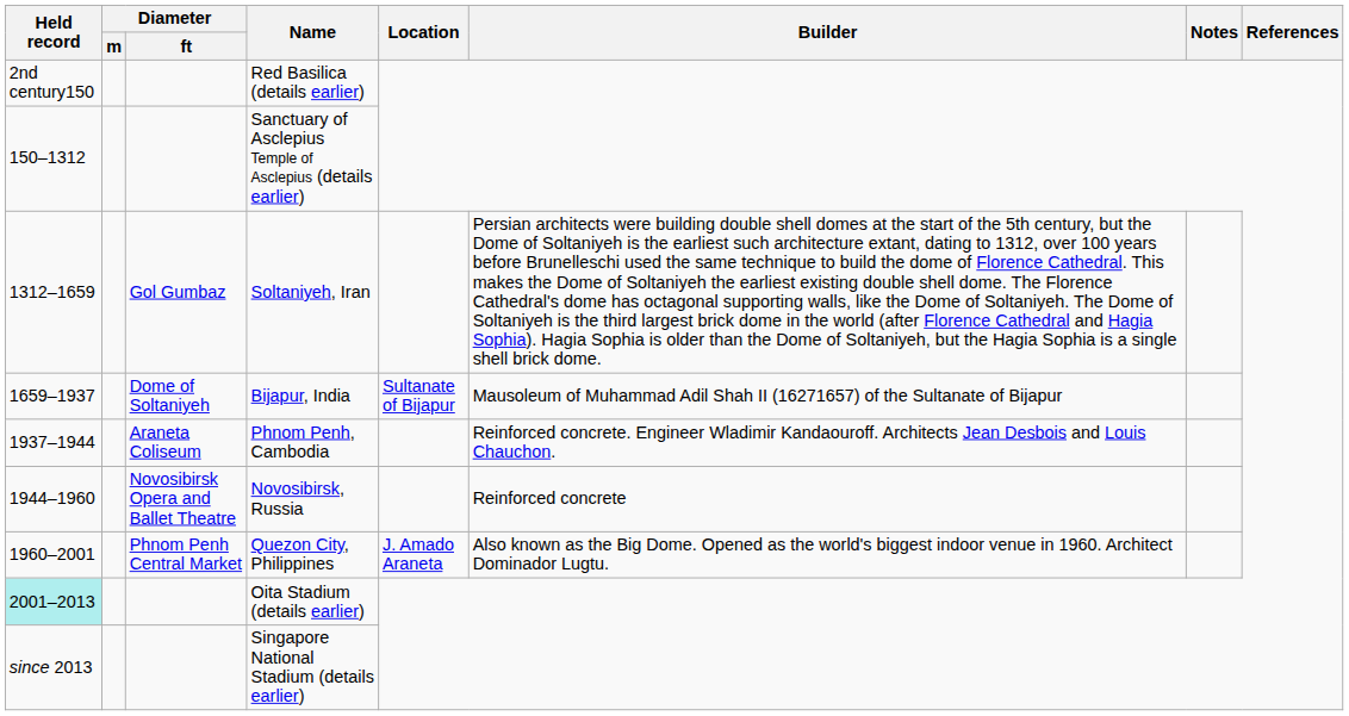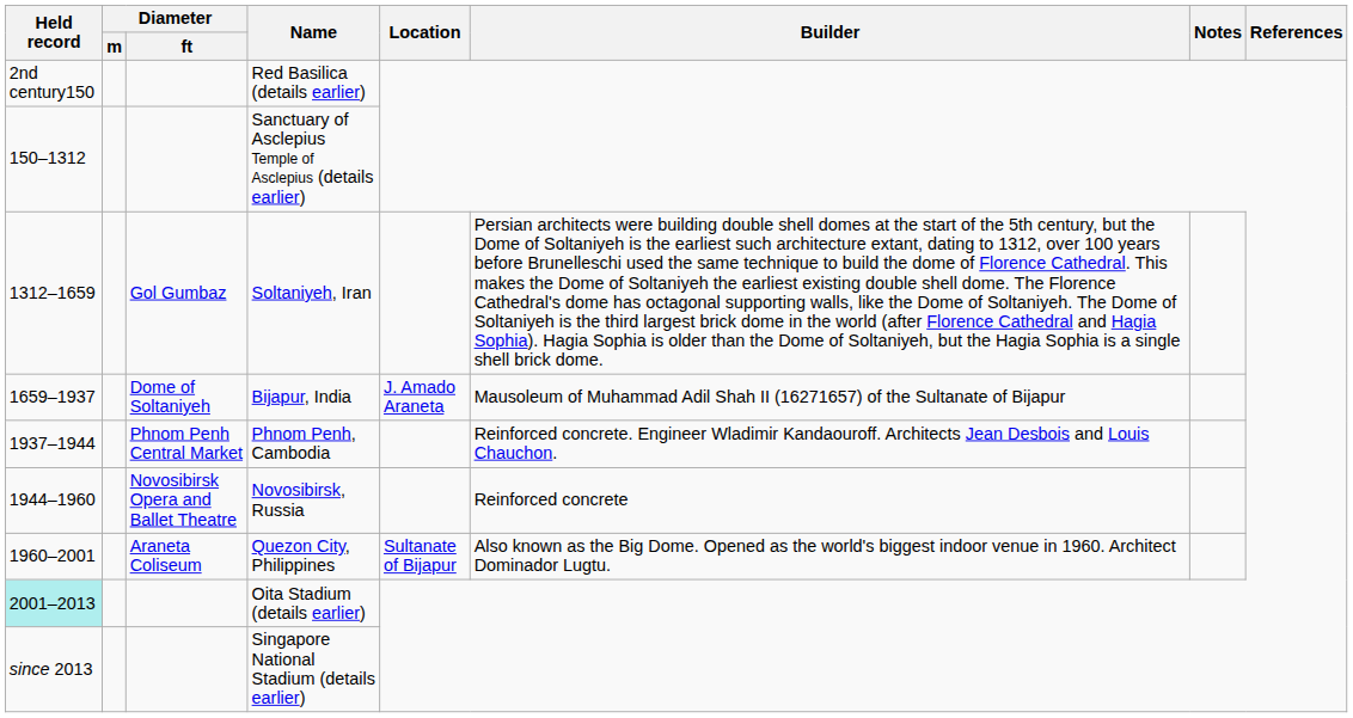Bijapur, India | Location: Sultanate of Bijapur -> J. Amado Araneta
Phnom Penh, Cambodia | Diameter / ft: Araneta Coliseum -> Phnom Penh Central Market
Quezon City, Philippines | Diameter / ft: Phnom Penh Central Market -> Araneta Coliseum
Quezon City, Philippines | Location: J. Amado Araneta -> Sultanate of Bijapur
